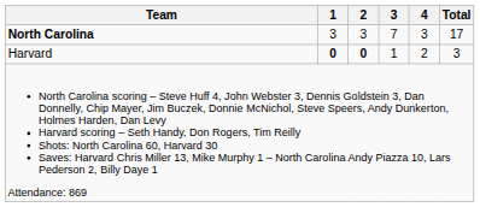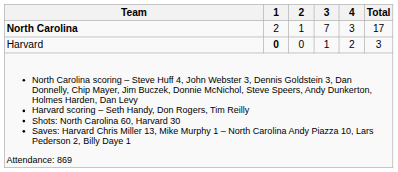North Carolina | 1: 3 -> 2
North Carolina | 2: 3 -> 1
Harvard | 2: bold -> normal
